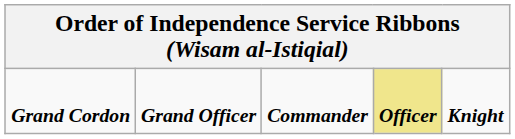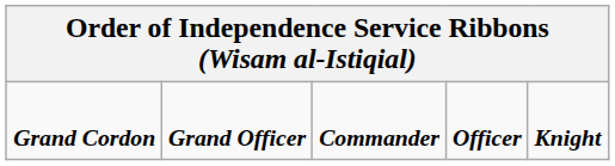Grand Cordon | column 4: khaki background -> no background
